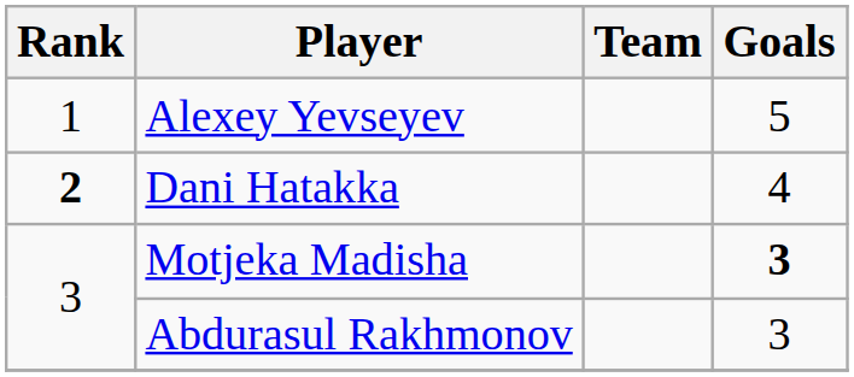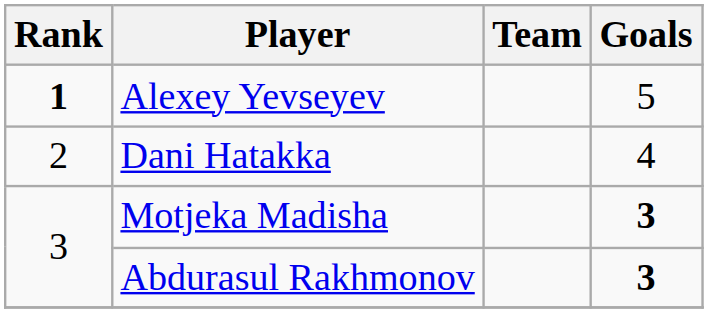Alexey Yevseyev | Rank: normal -> bold
Dani Hatakka | Rank: bold -> normal
Abdurasul Rakhmonov | Goals: normal -> bold
